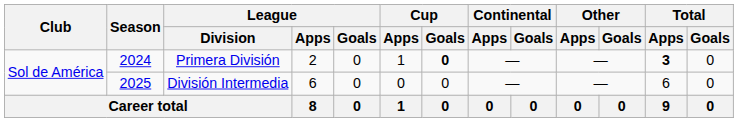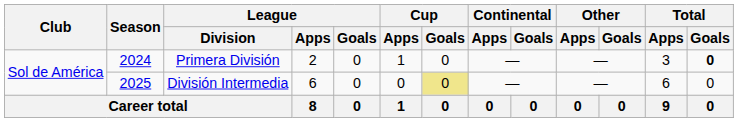Primera División | Cup / Goals: bold -> normal
Primera División | Total / Apps: bold -> normal
Primera División | Total / Goals: normal -> bold
División Intermedia | Cup / Goals: no background -> khaki background
